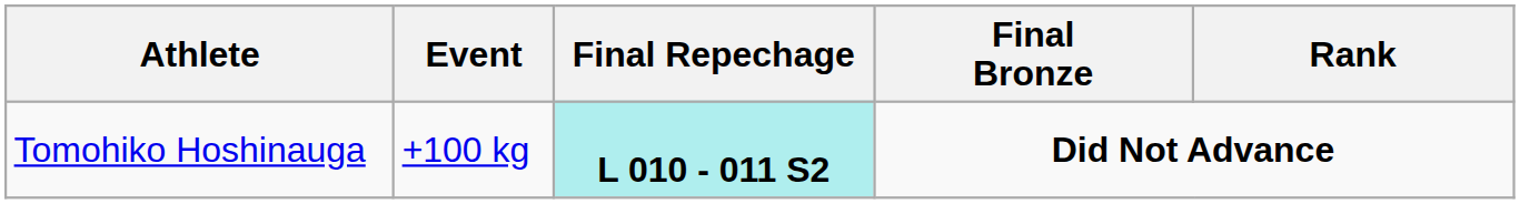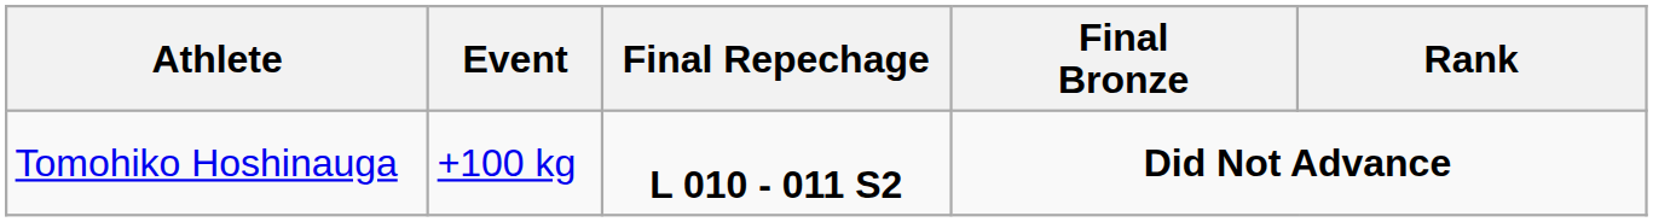Tomohiko Hoshinauga | Final Repechage: paleturquoise background -> no background
